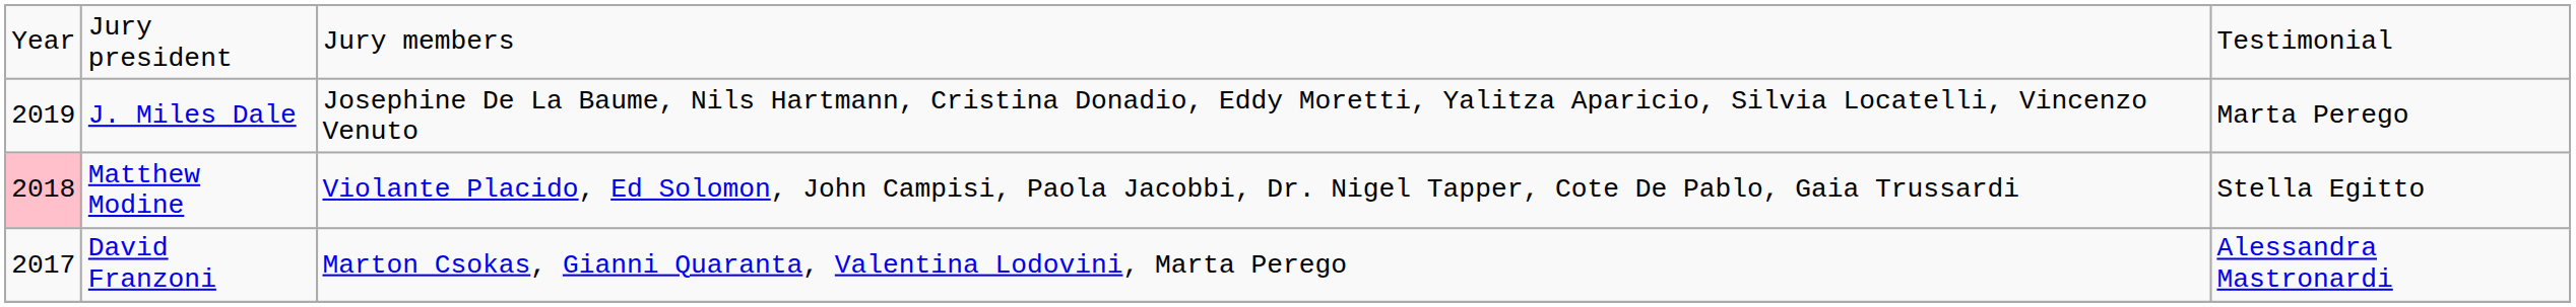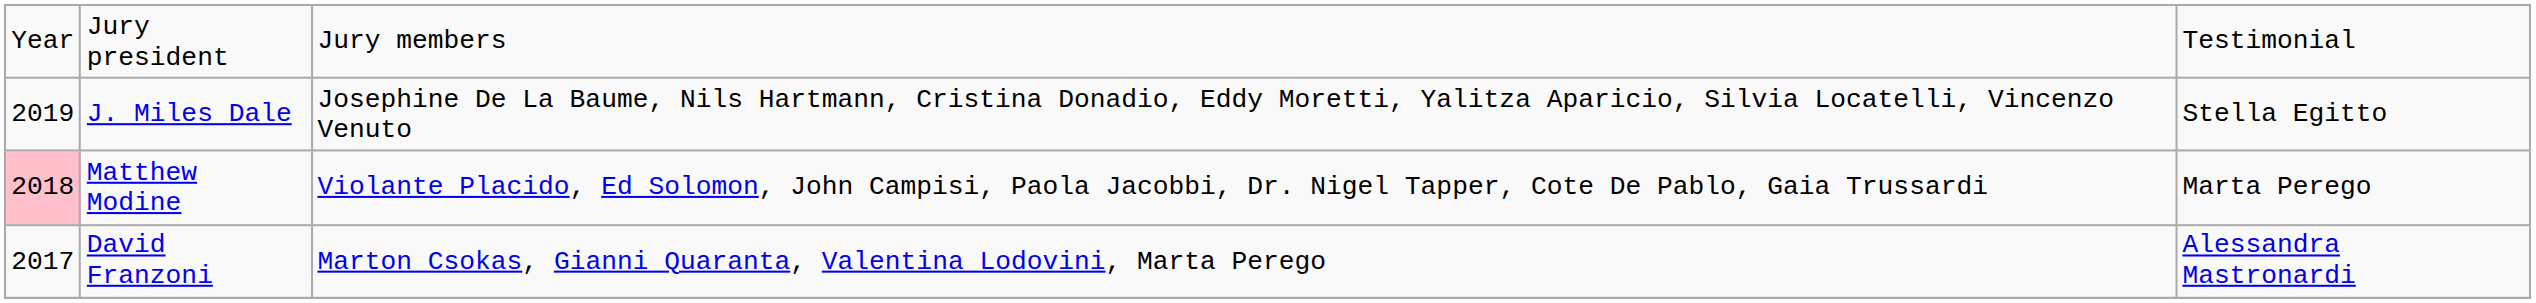J. Miles Dale | column 4: Marta Perego -> Stella Egitto
Matthew Modine | column 4: Stella Egitto -> Marta Perego
